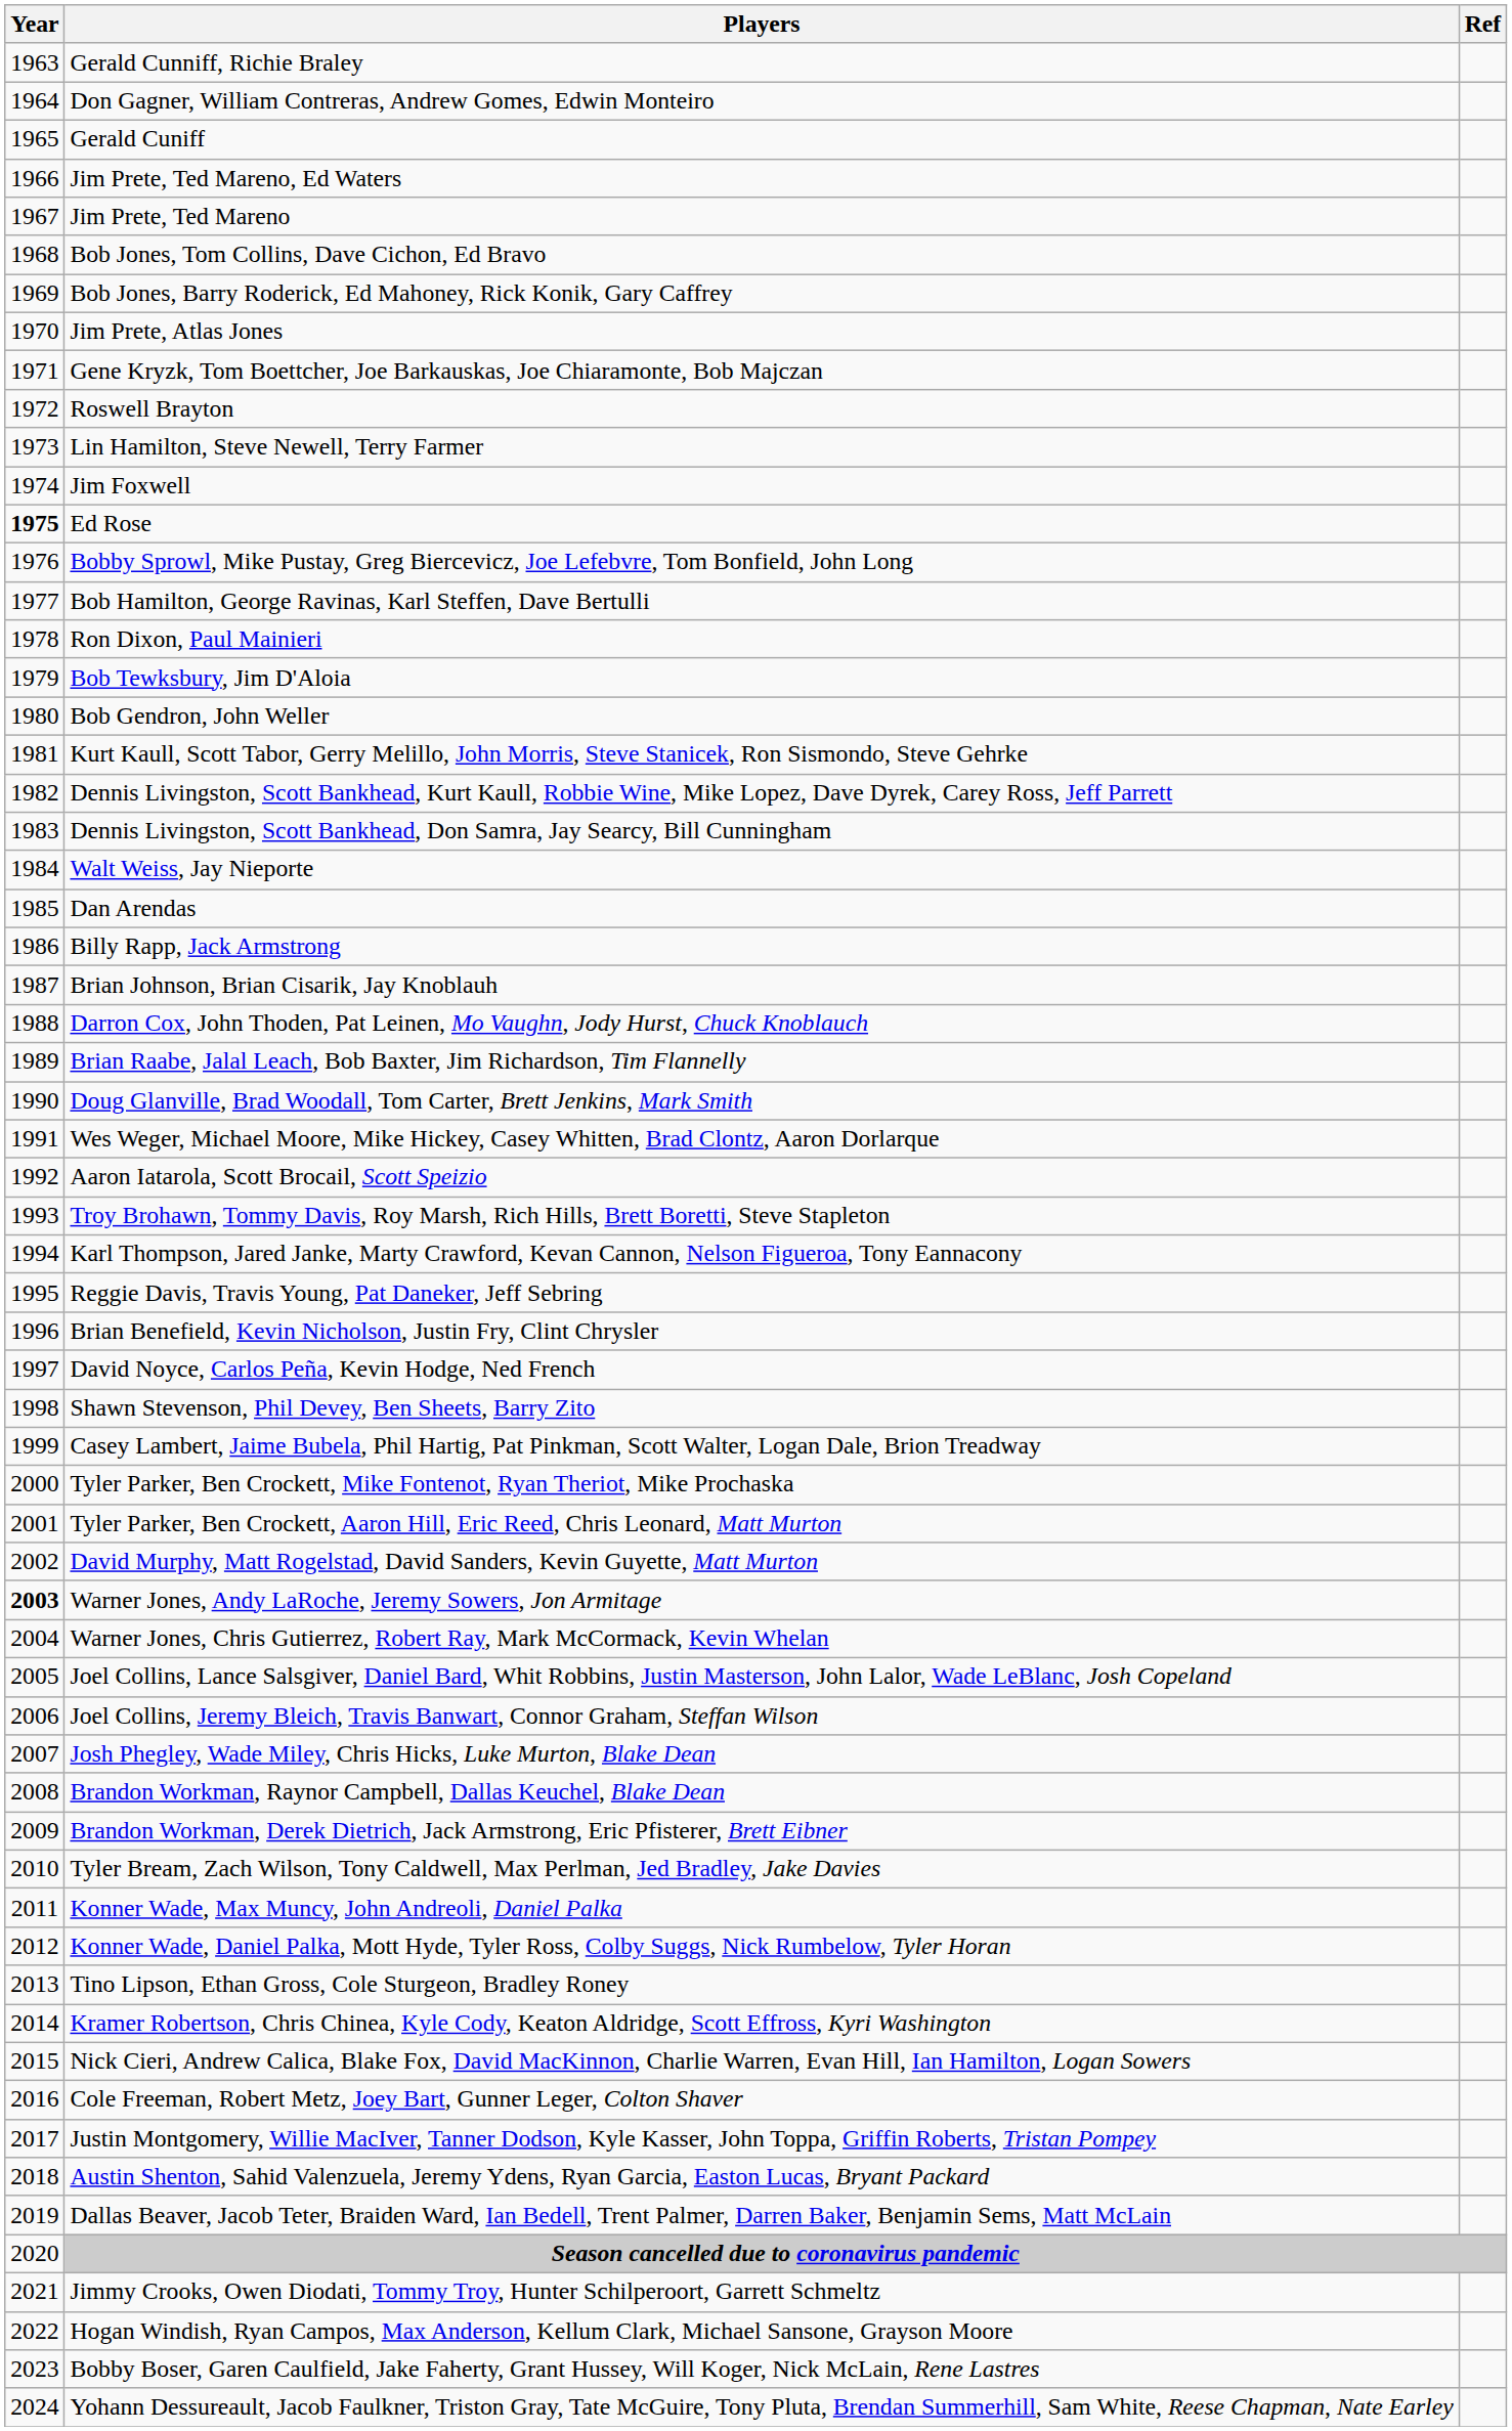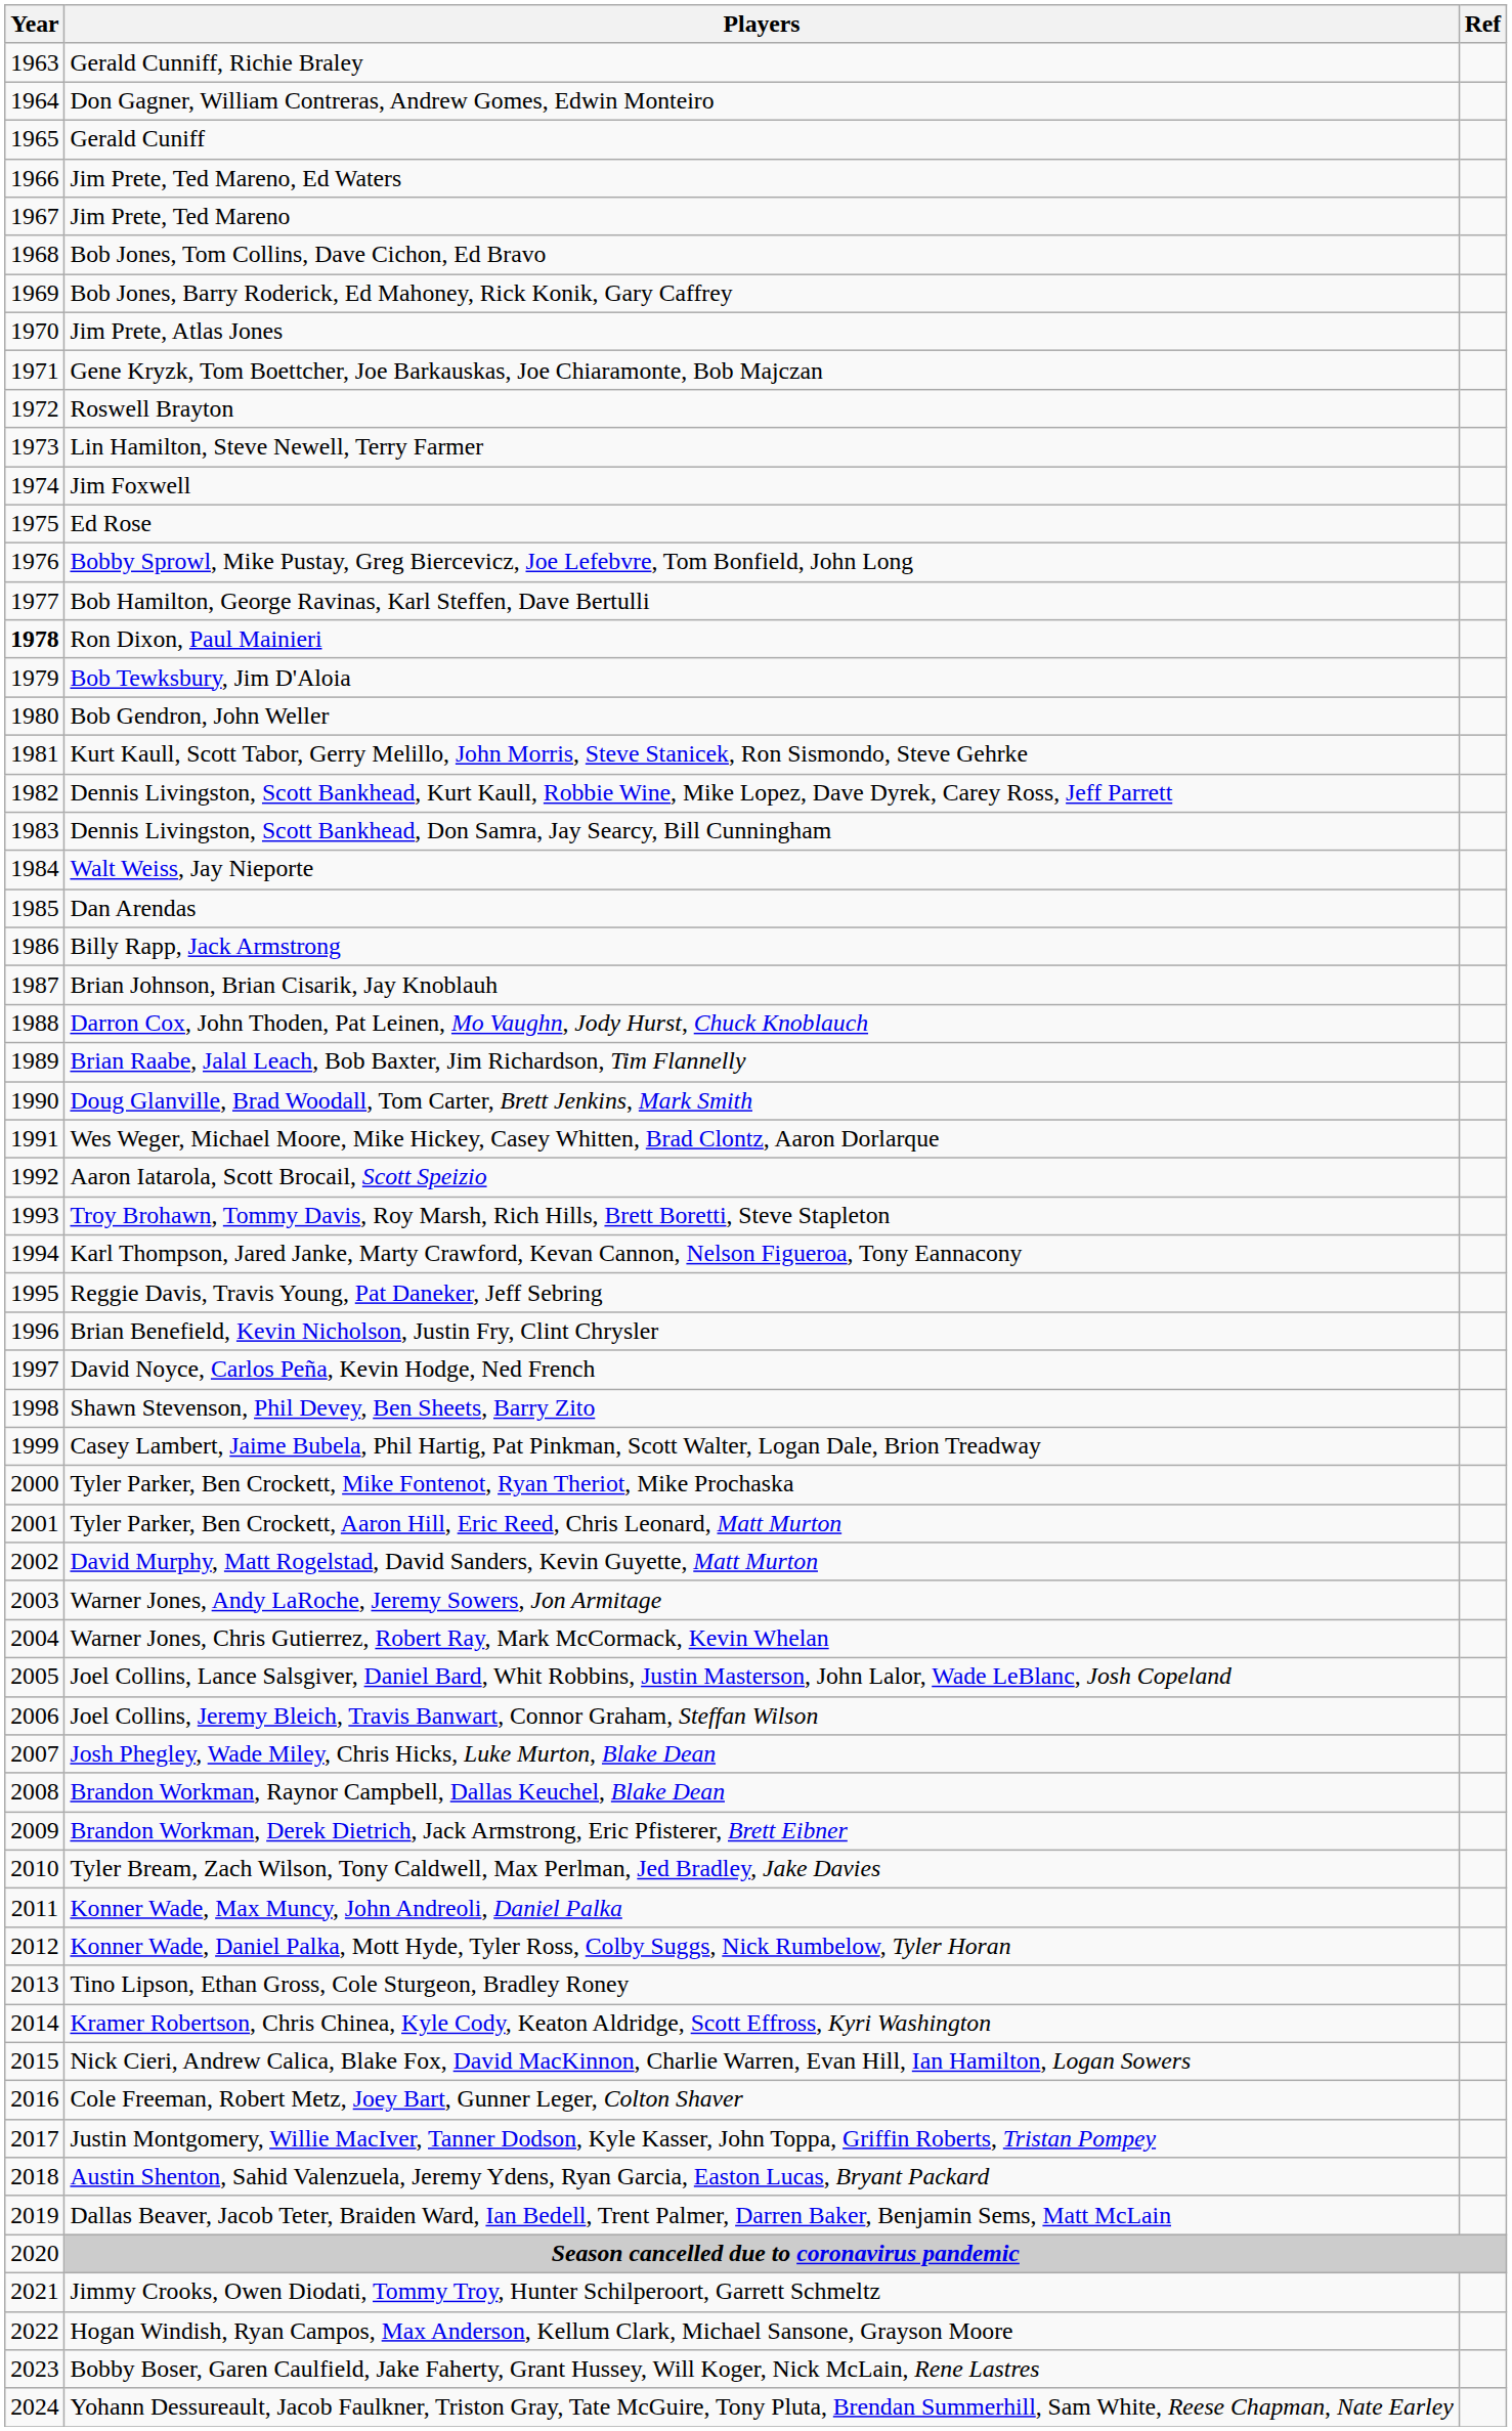Ed Rose | Year: bold -> normal
Ron Dixon, Paul Mainieri | Year: normal -> bold
Warner Jones, Andy LaRoche, Jeremy Sowers, Jon Armitage | Year: bold -> normal
